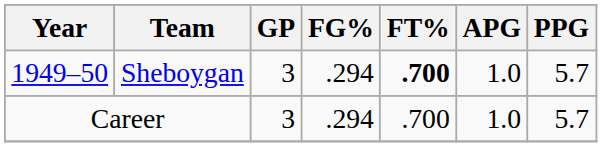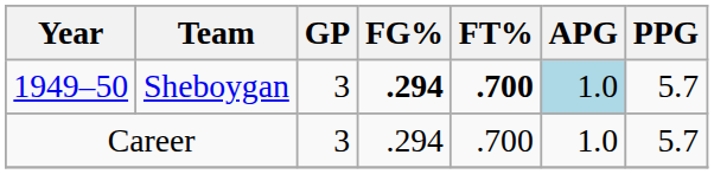1949–50 | FG%: normal -> bold
1949–50 | APG: no background -> lightblue background
